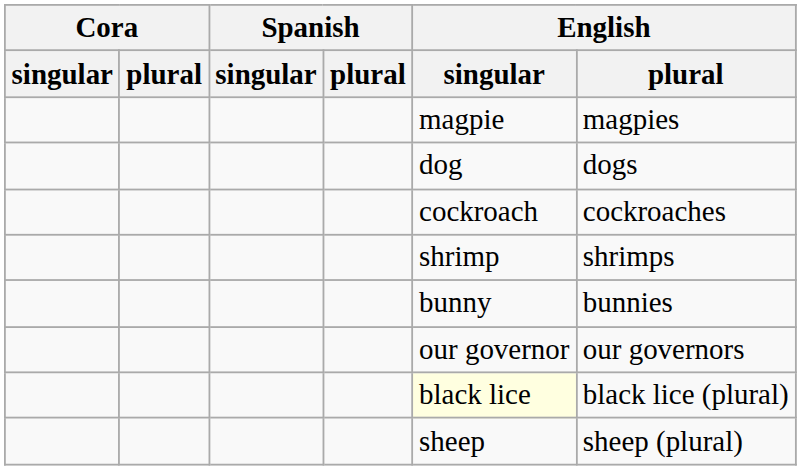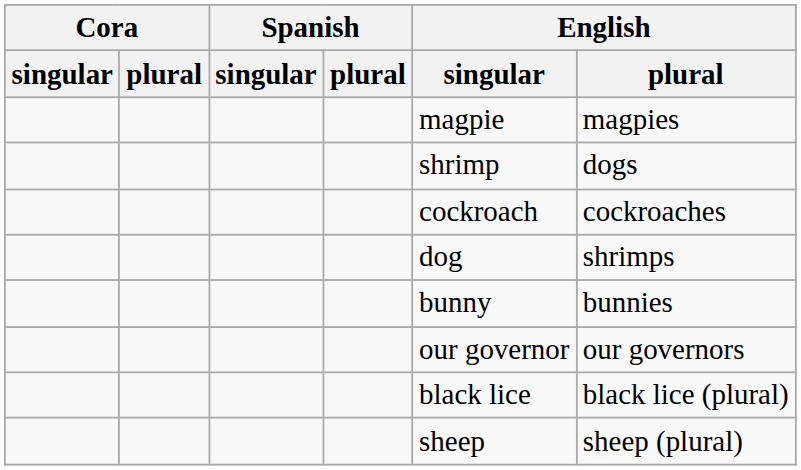row 4 | English / singular: dog -> shrimp
row 6 | English / singular: shrimp -> dog
row 9 | English / singular: lightyellow background -> no background
